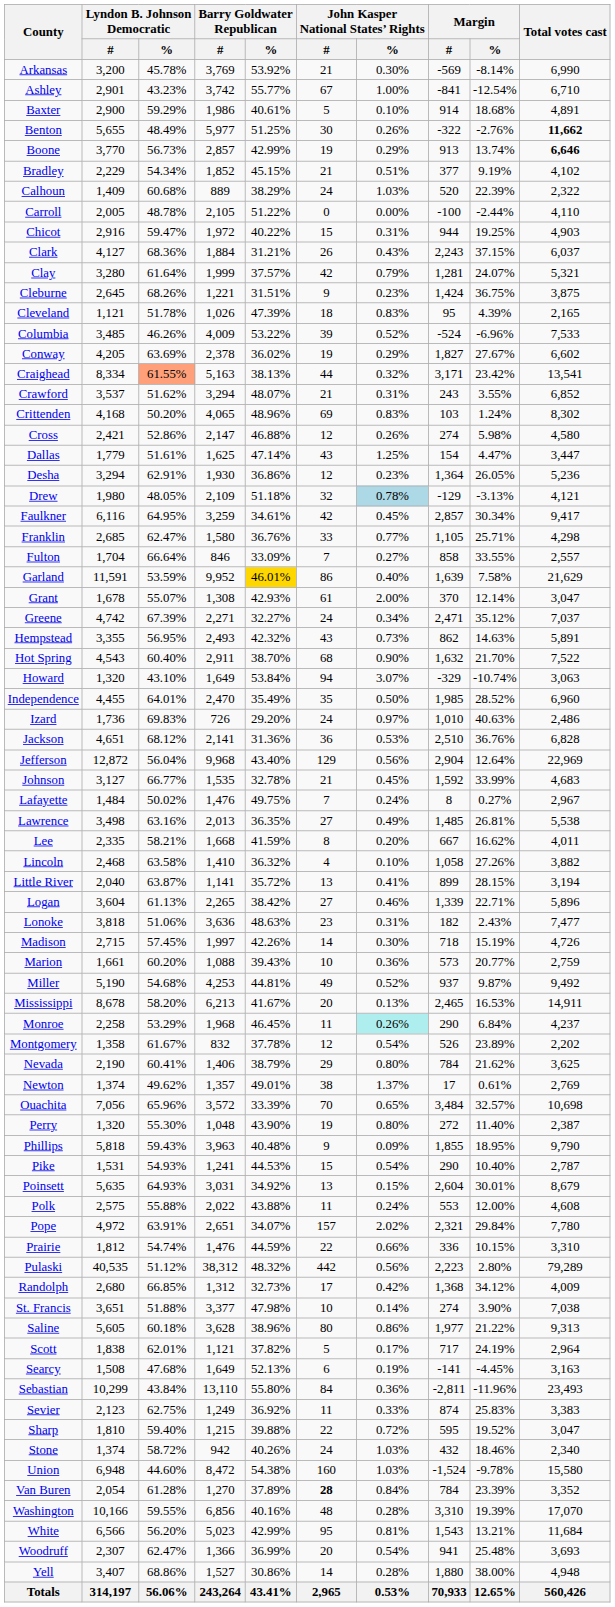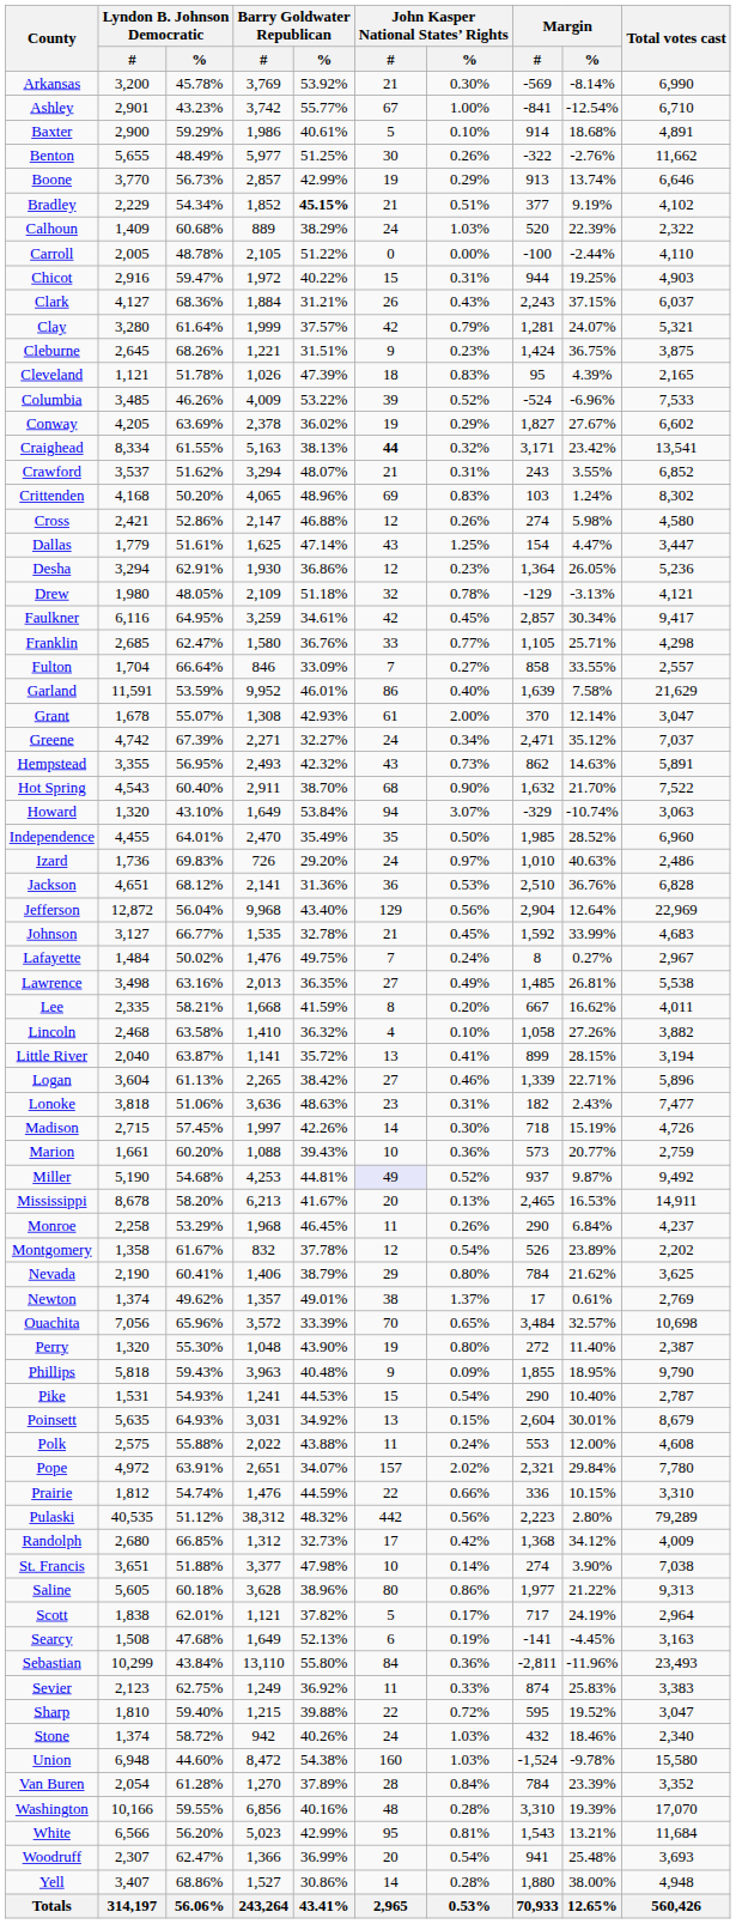Benton | Total votes cast: bold -> normal
Boone | Total votes cast: bold -> normal
Bradley | Barry Goldwater Republican / %: normal -> bold
Craighead | Lyndon B. Johnson Democratic / %: lightsalmon background -> no background
Craighead | John Kasper National States’ Rights / #: normal -> bold
Drew | John Kasper National States’ Rights / %: lightblue background -> no background
Garland | Barry Goldwater Republican / %: gold background -> no background
Miller | John Kasper National States’ Rights / #: no background -> lavender background
Monroe | John Kasper National States’ Rights / %: paleturquoise background -> no background
Van Buren | John Kasper National States’ Rights / #: bold -> normal
